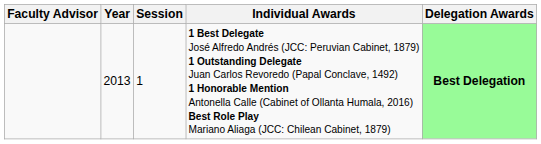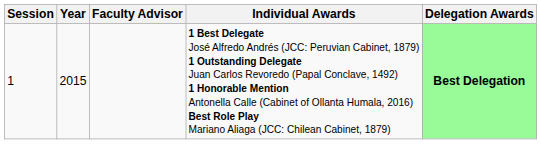columns swapped: Session <-> Faculty Advisor
row 2 | Year: 2013 -> 2015
